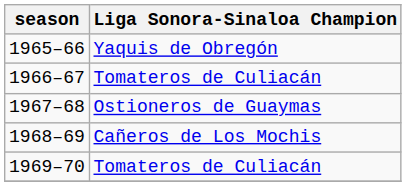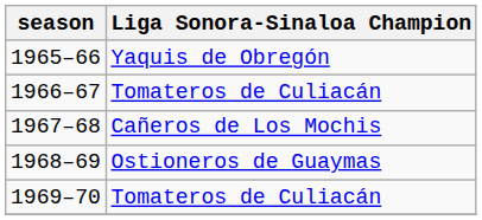1967–68 | Liga Sonora-Sinaloa Champion: Ostioneros de Guaymas -> Cañeros de Los Mochis
1968–69 | Liga Sonora-Sinaloa Champion: Cañeros de Los Mochis -> Ostioneros de Guaymas
